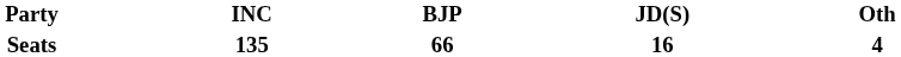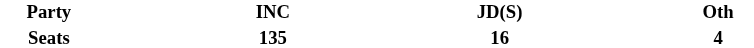- column: BJP | 66
